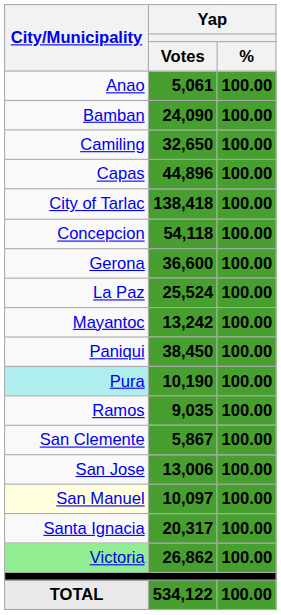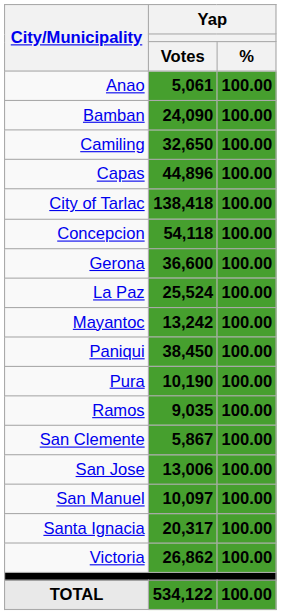Pura | City/Municipality: paleturquoise background -> no background
San Manuel | City/Municipality: lightyellow background -> no background
Victoria | City/Municipality: lightgreen background -> no background
